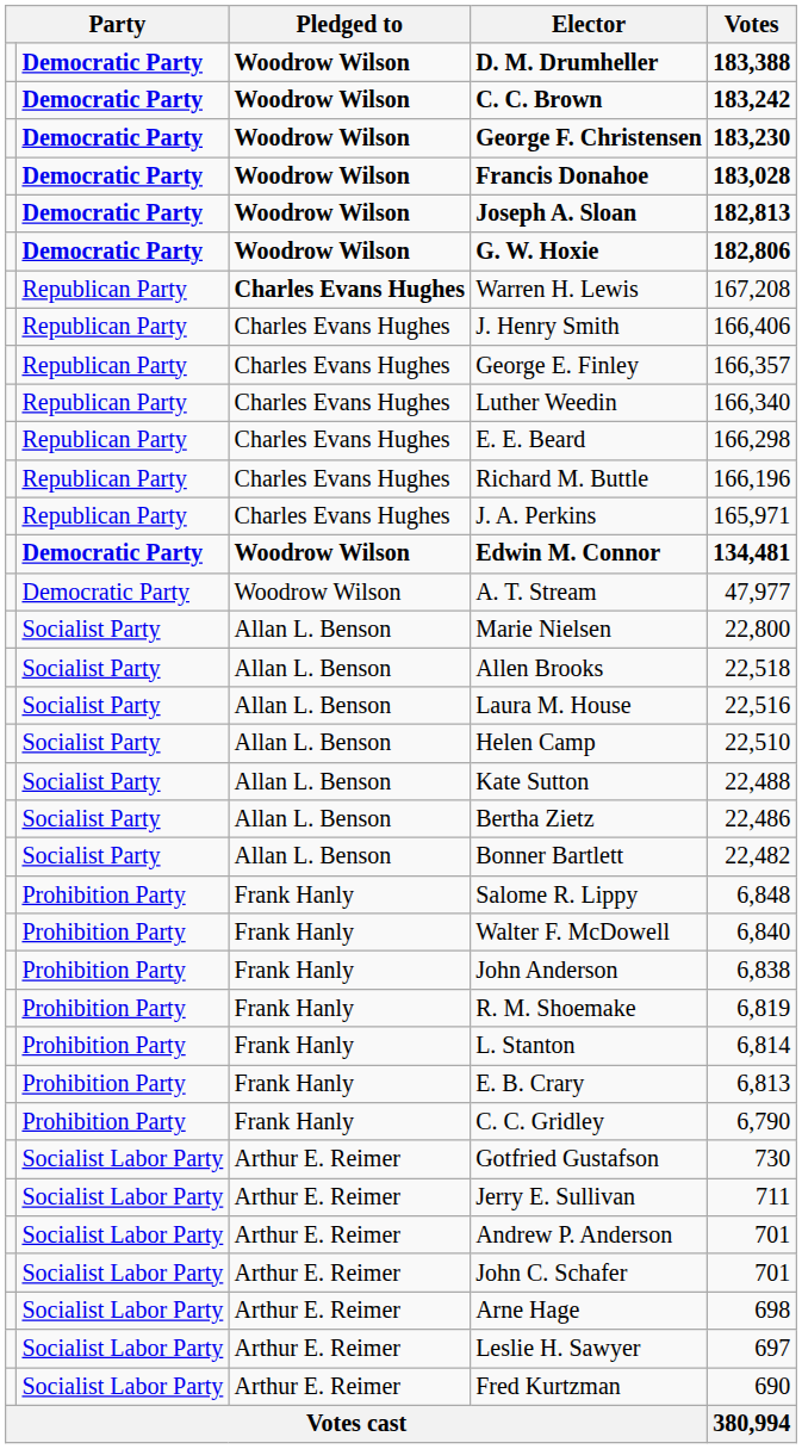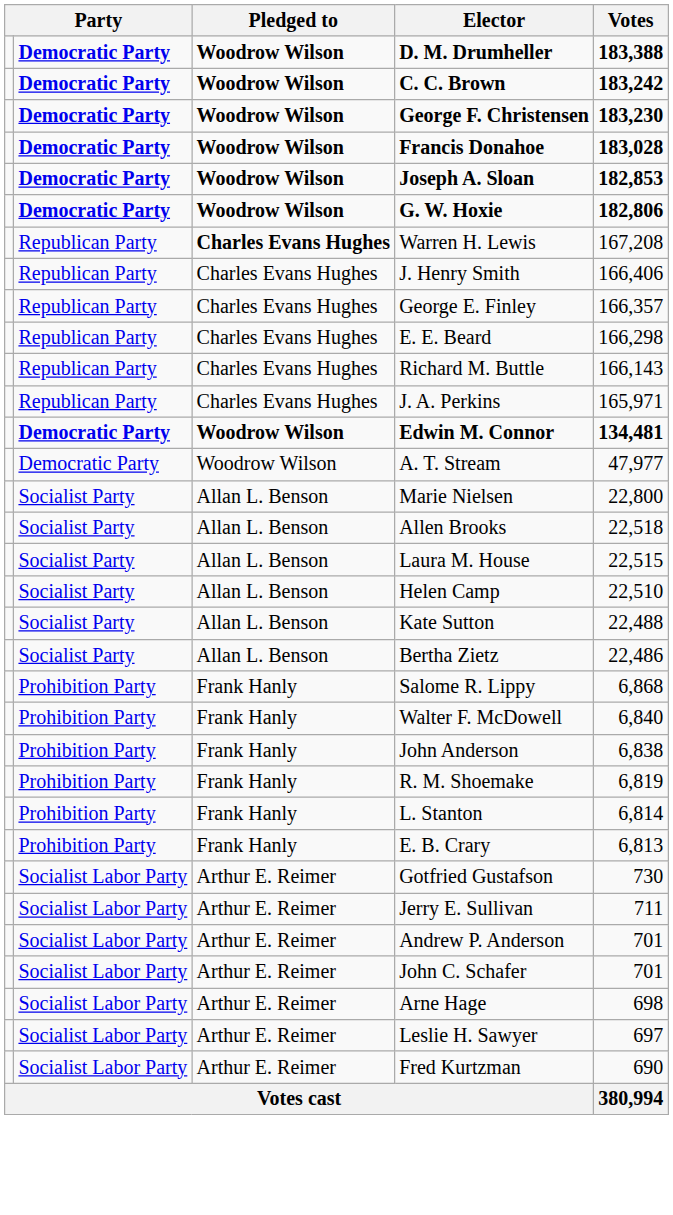Joseph A. Sloan | Votes: 182,813 -> 182,853
- row: Republican Party | Charles Evans Hughes | Luther Weedin | 166,340
Richard M. Buttle | Votes: 166,196 -> 166,143
Laura M. House | Votes: 22,516 -> 22,515
- row: Socialist Party | Allan L. Benson | Bonner Bartlett | 22,482
Salome R. Lippy | Votes: 6,848 -> 6,868
- row: Prohibition Party | Frank Hanly | C. C. Gridley | 6,790
